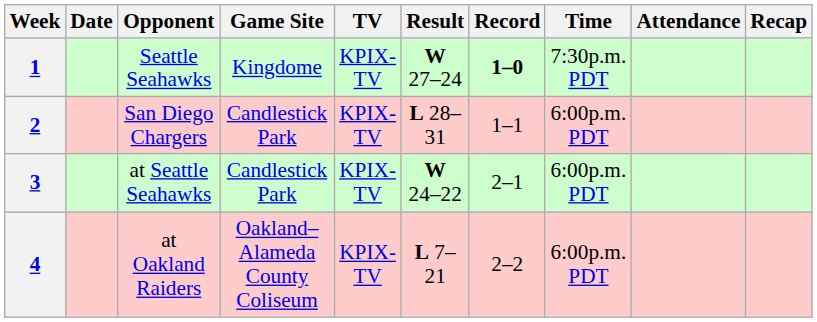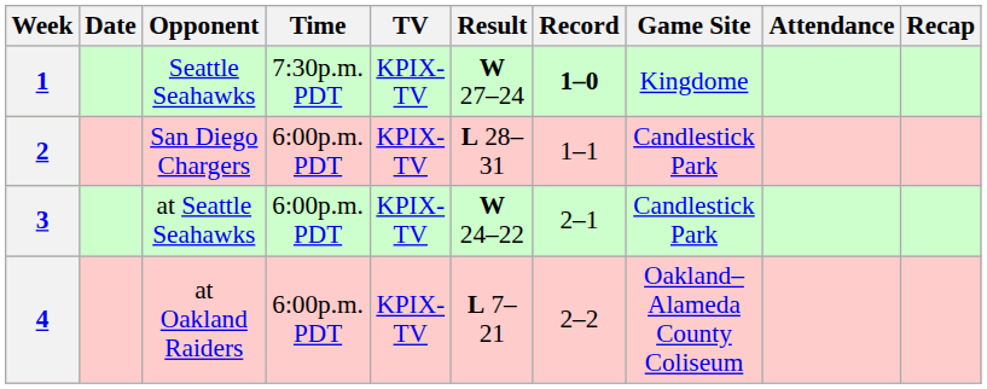columns swapped: Time <-> Game Site
